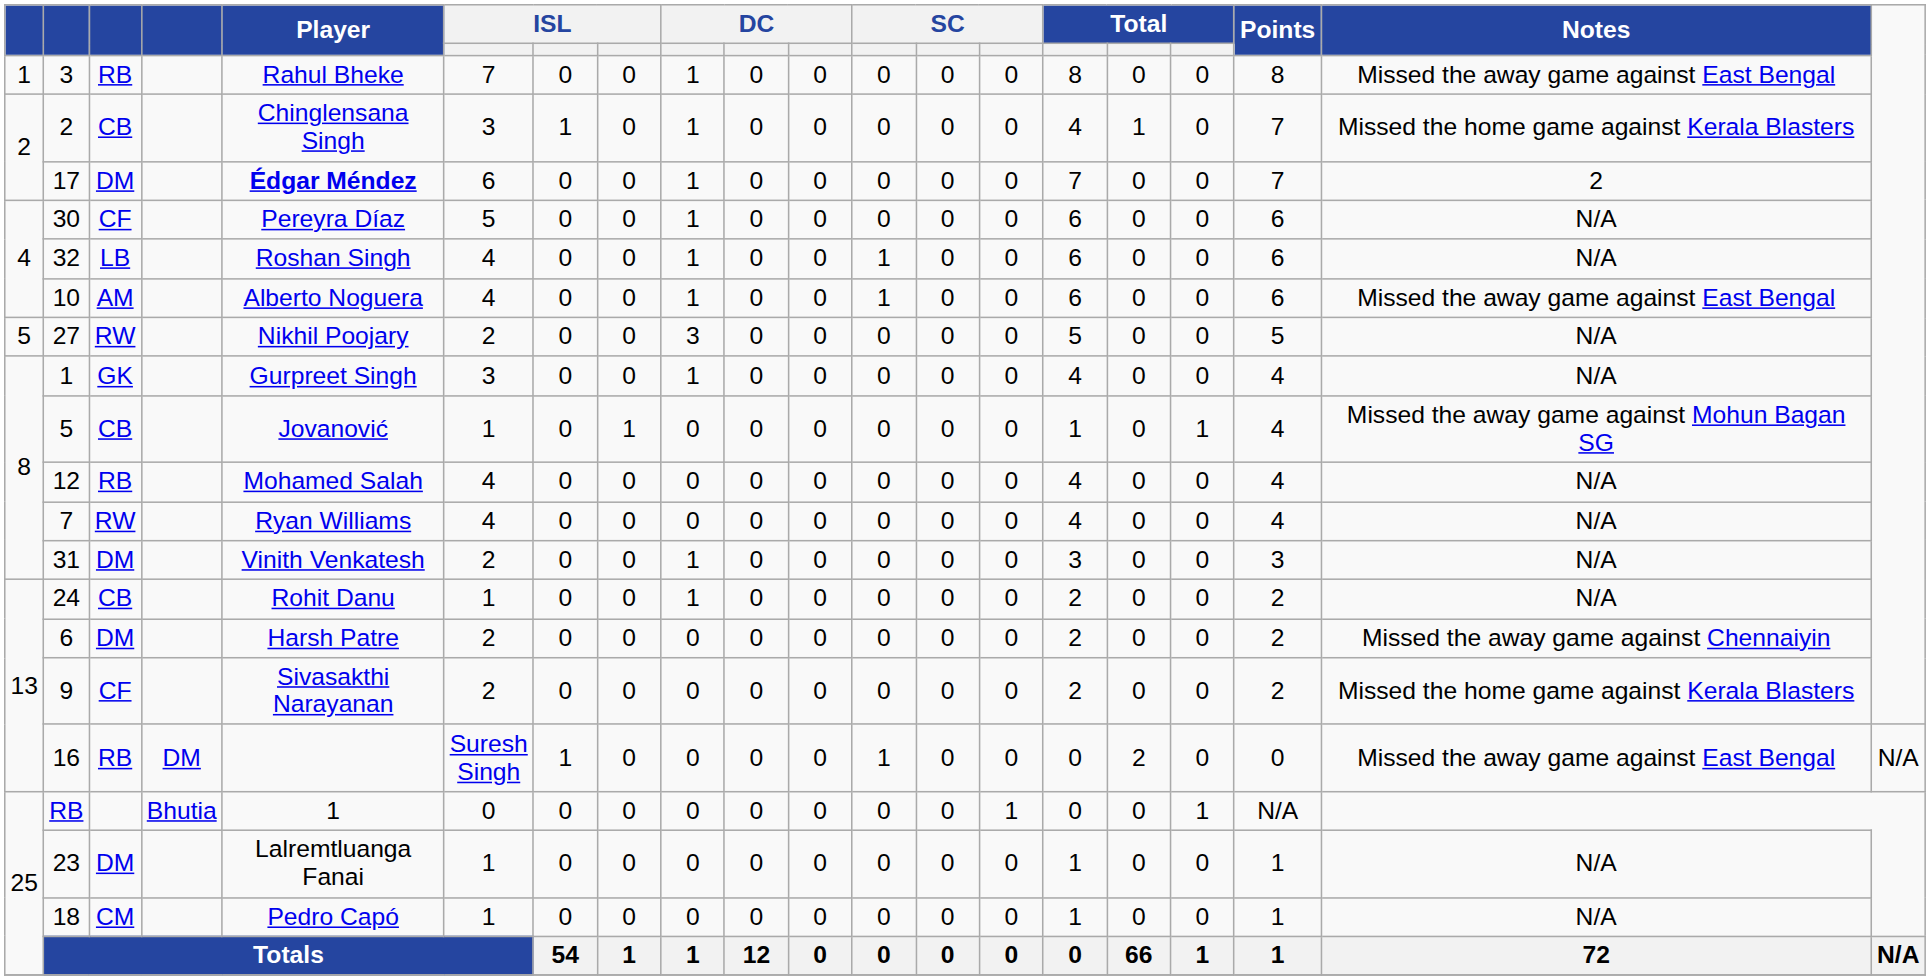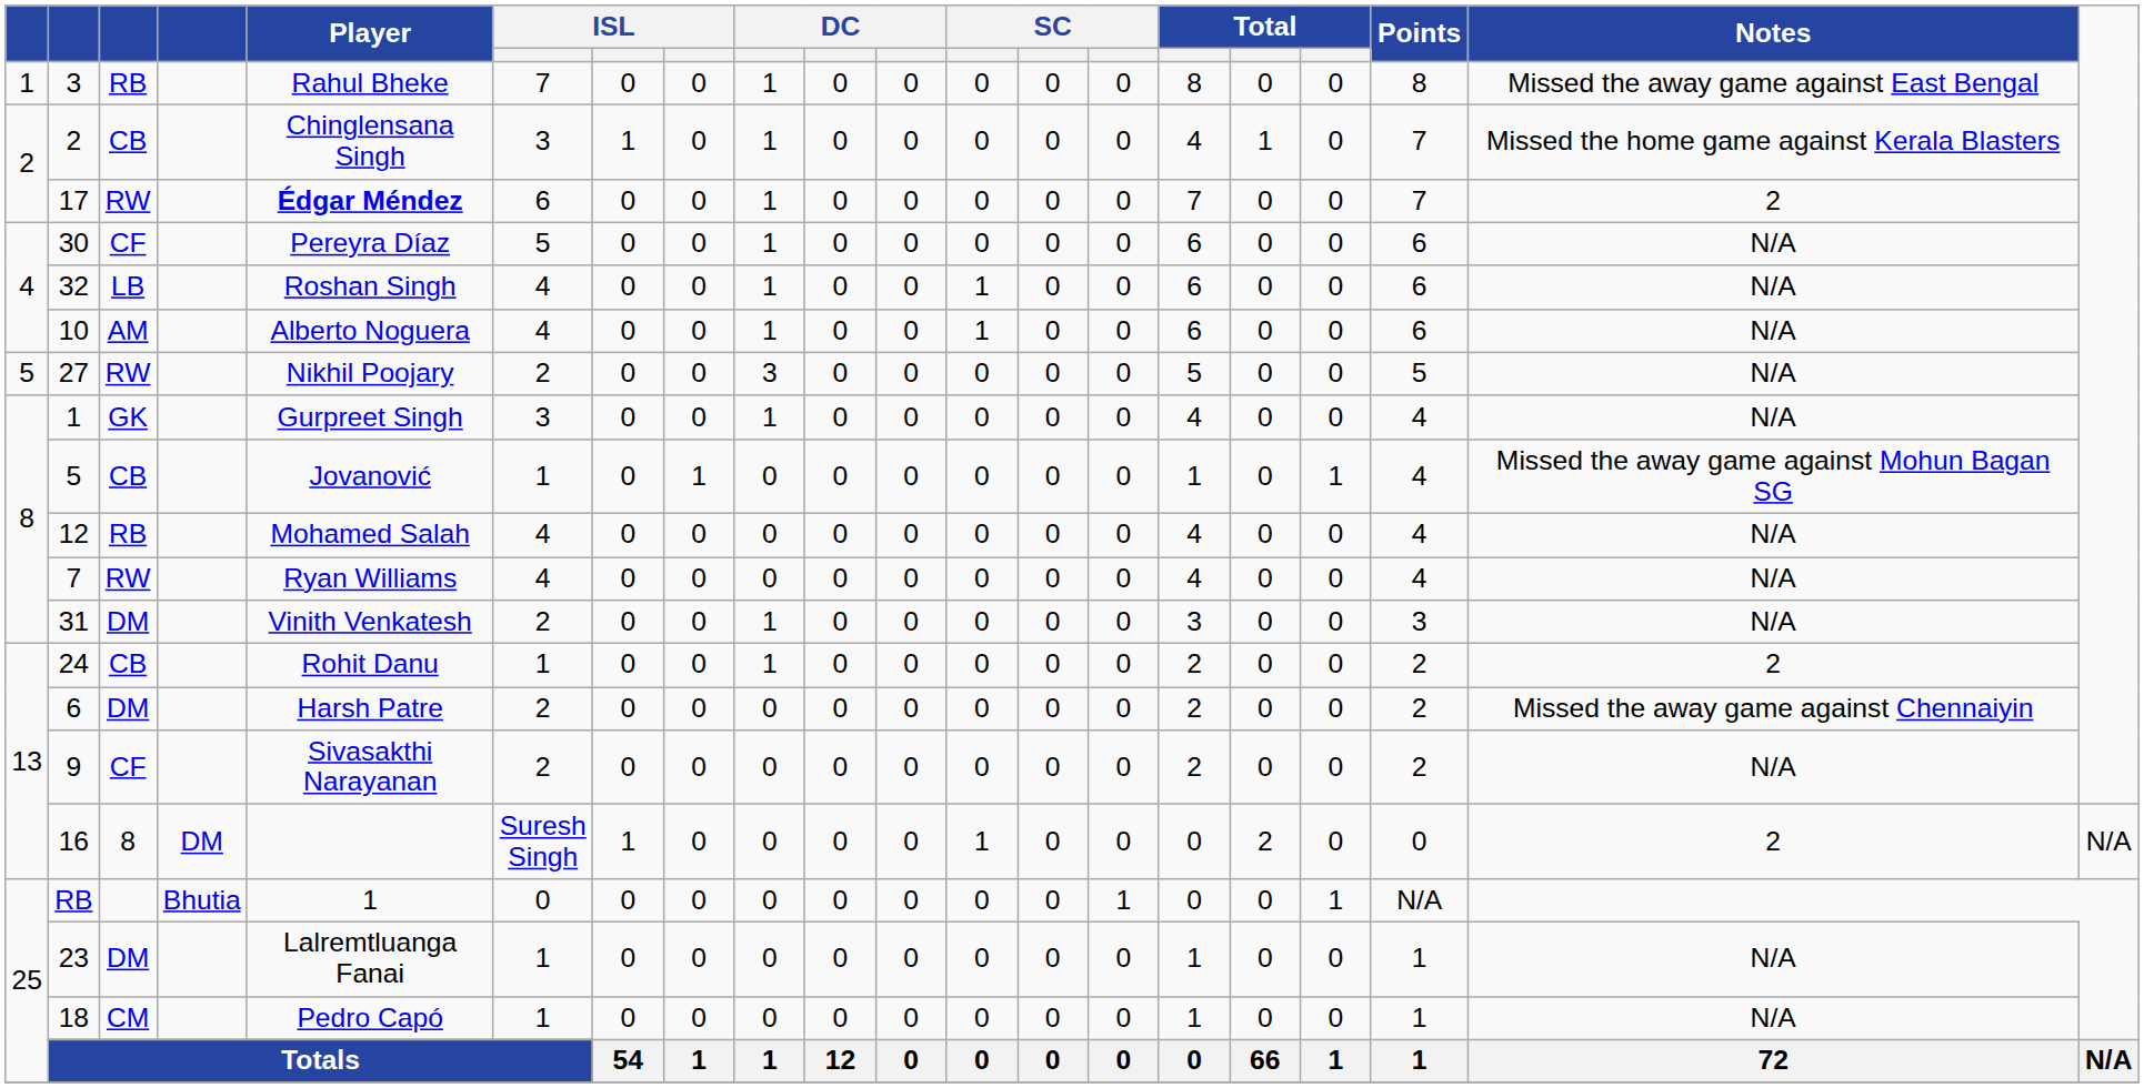17 | column 3: DM -> RW
10 | Notes: Missed the away game against East Bengal -> N/A
24 | Notes: N/A -> 2
9 | Notes: Missed the home game against Kerala Blasters -> N/A
16 | column 3: RB -> 8
16 | Notes: Missed the away game against East Bengal -> 2
